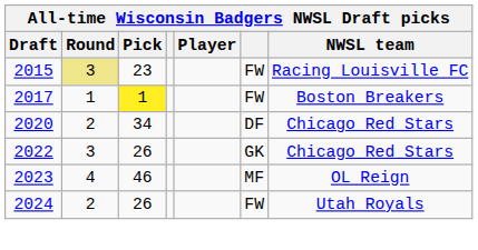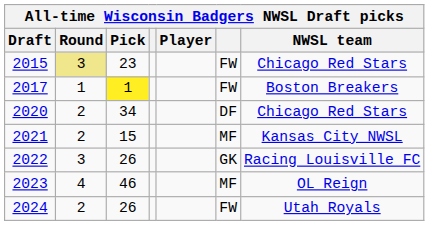2015 | NWSL team: Racing Louisville FC -> Chicago Red Stars
+ row: 2021 | 2 | 15 | MF | Kansas City NWSL
2022 | NWSL team: Chicago Red Stars -> Racing Louisville FC
